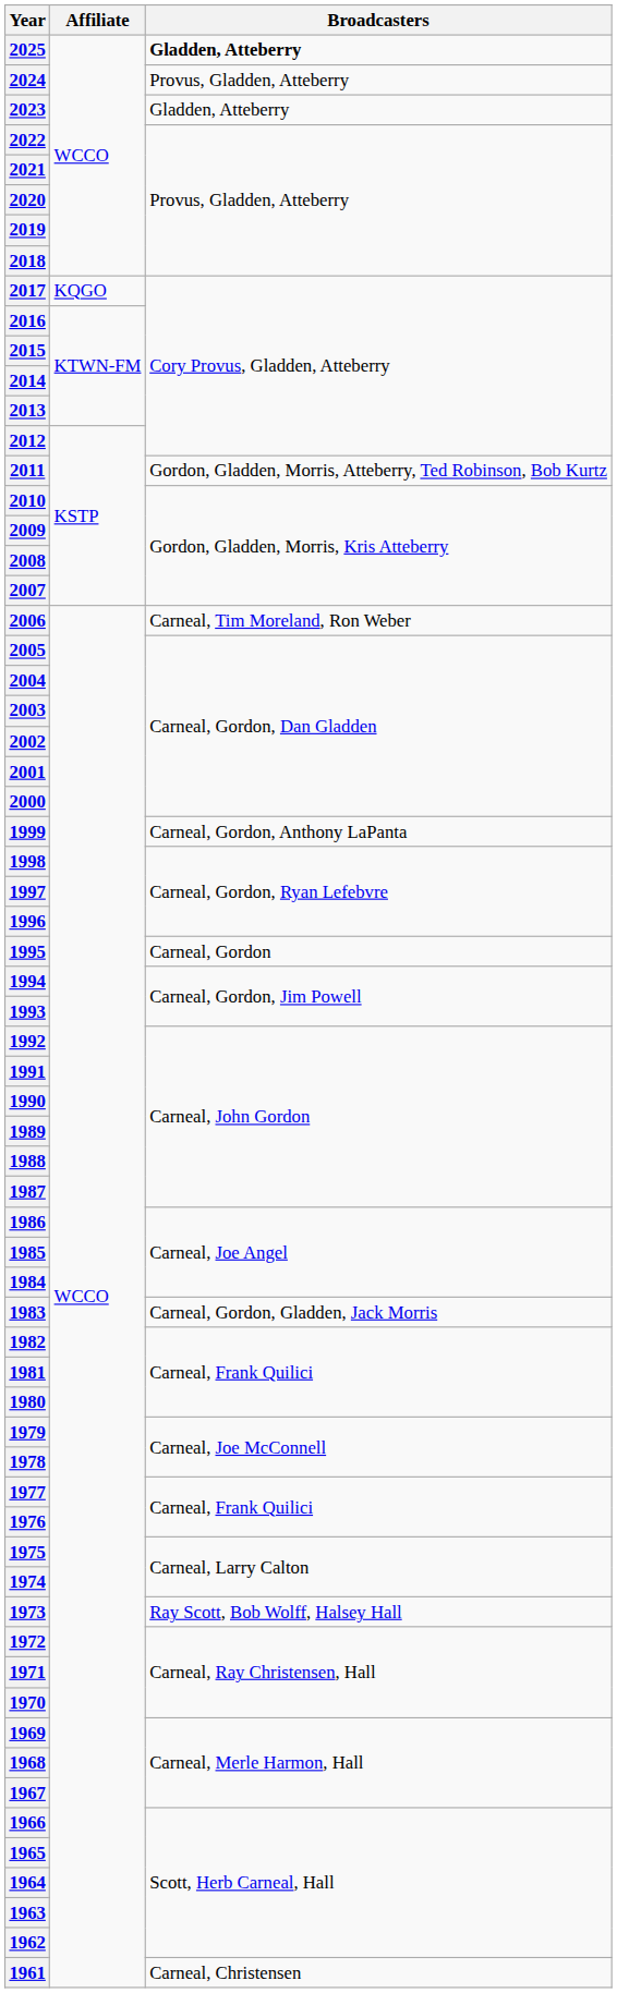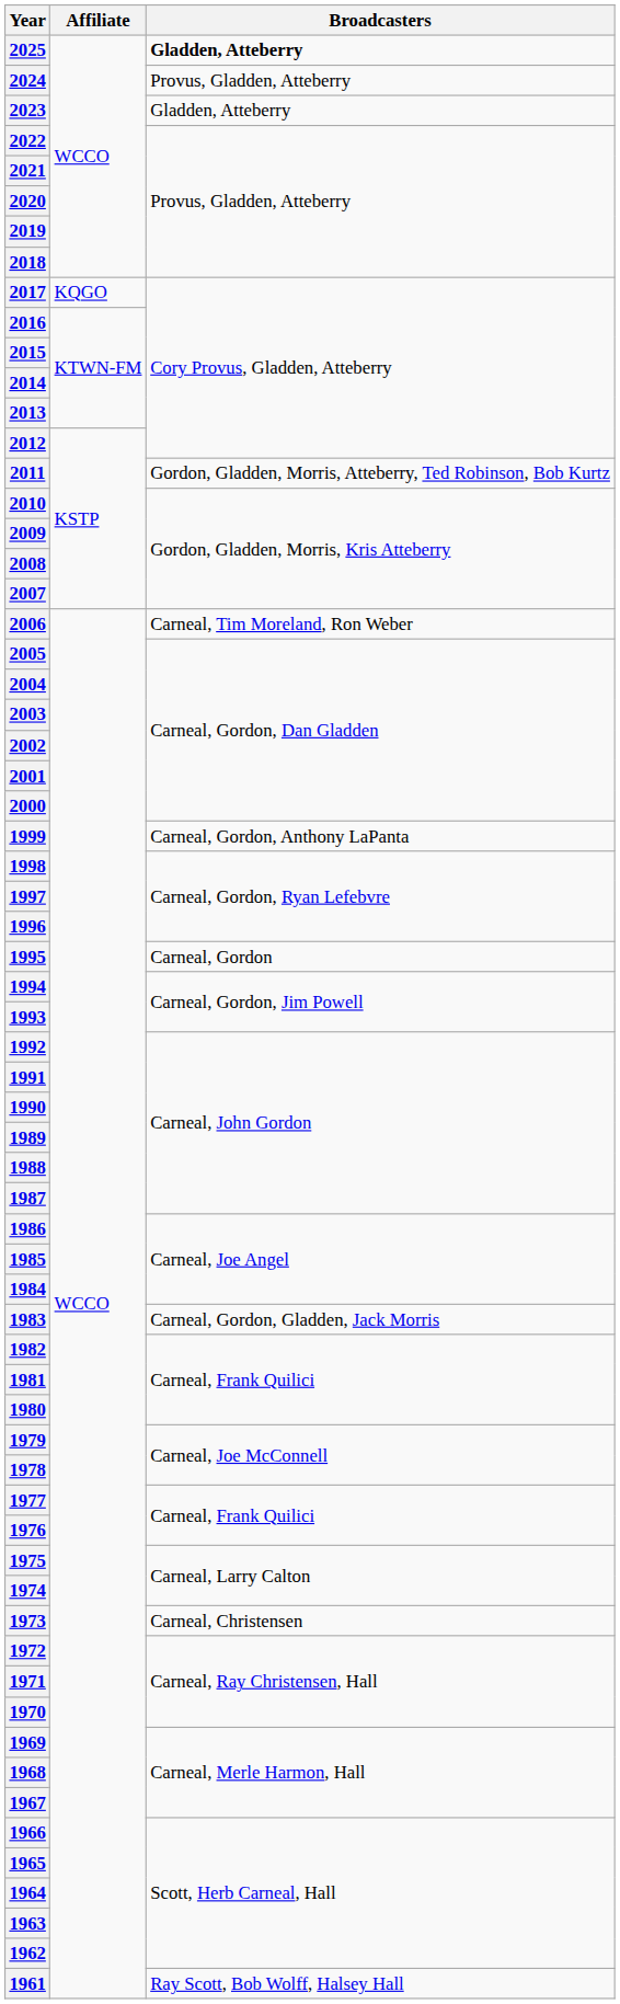1973 | Broadcasters: Ray Scott, Bob Wolff, Halsey Hall -> Carneal, Christensen
1961 | Broadcasters: Carneal, Christensen -> Ray Scott, Bob Wolff, Halsey Hall
